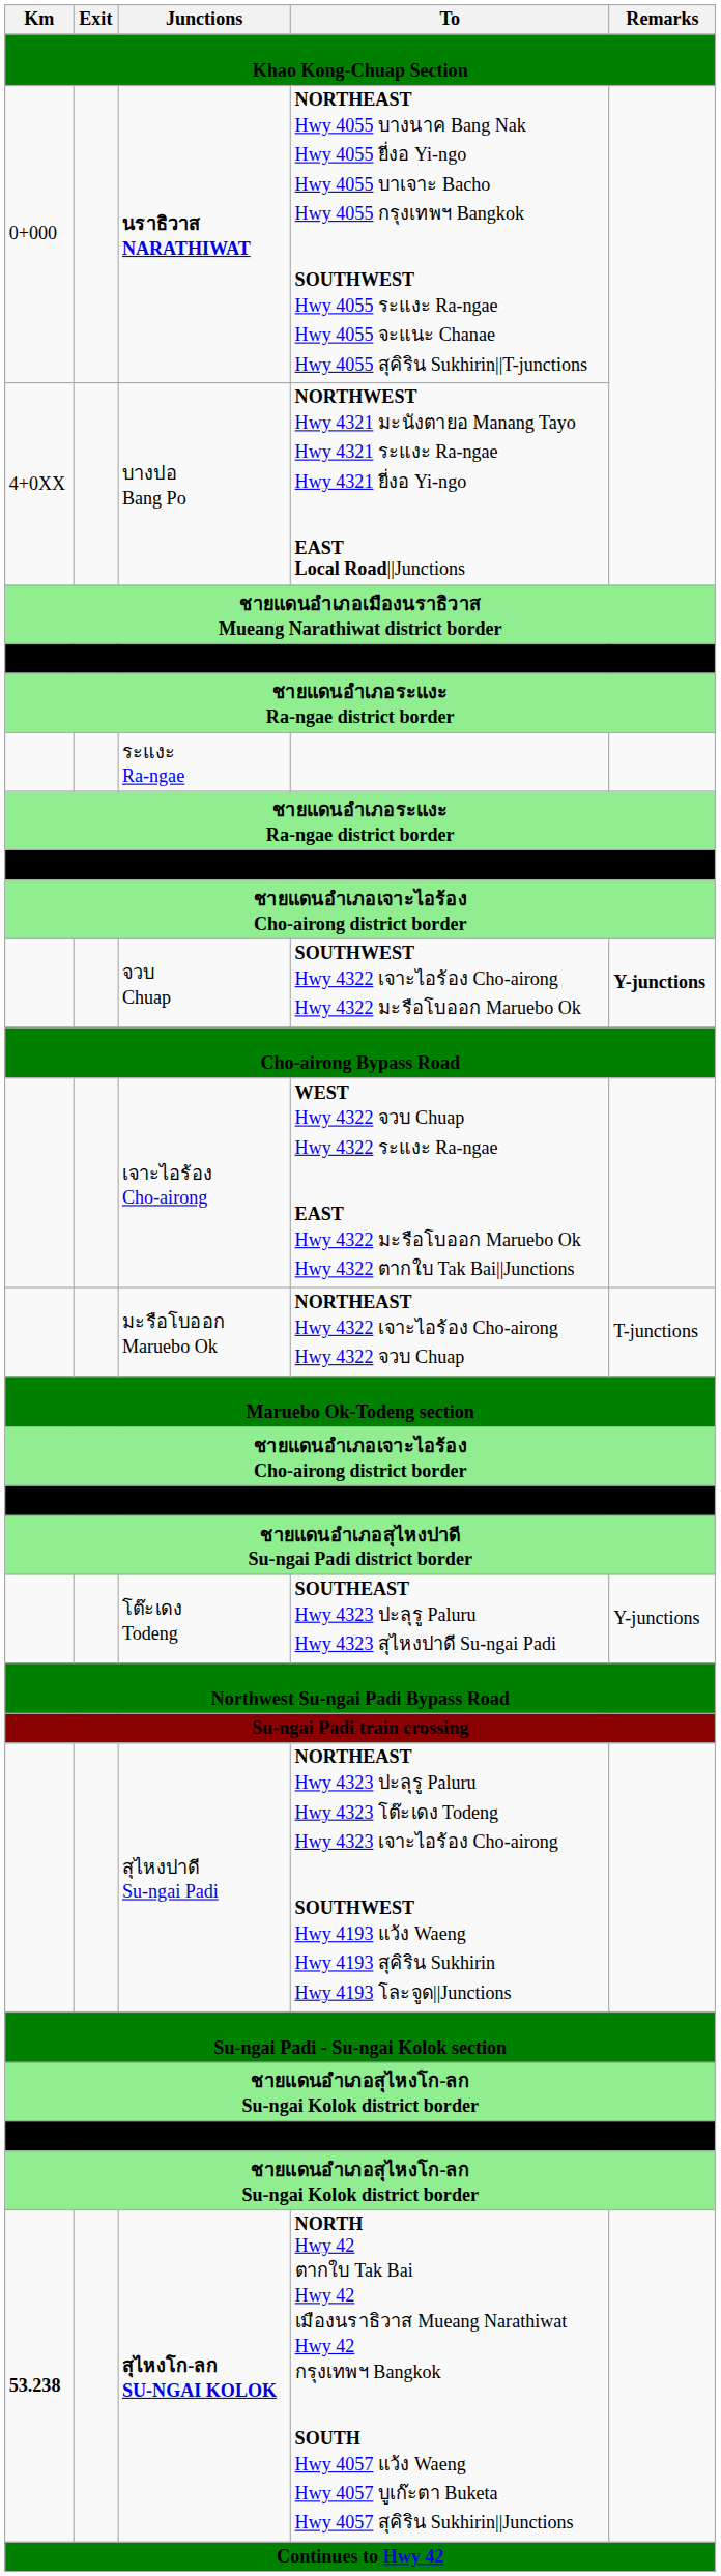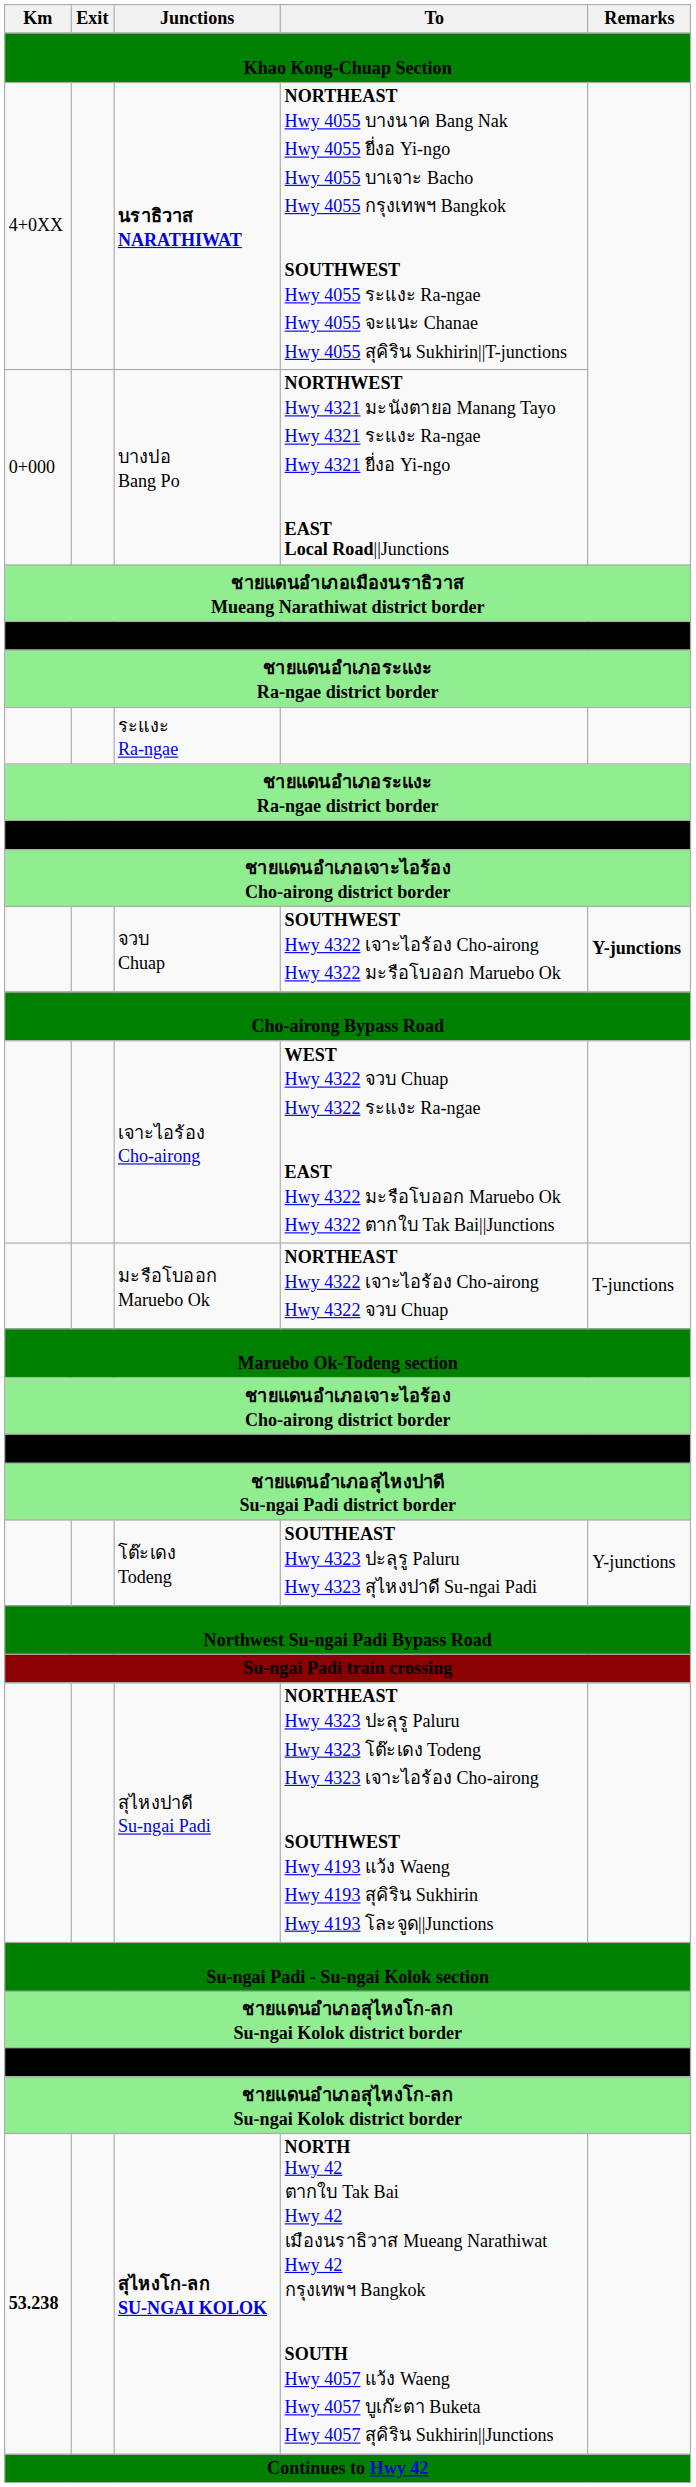นราธิวาส NARATHIWAT | Km: 0+000 -> 4+0XX
บางปอ Bang Po | Km: 4+0XX -> 0+000
